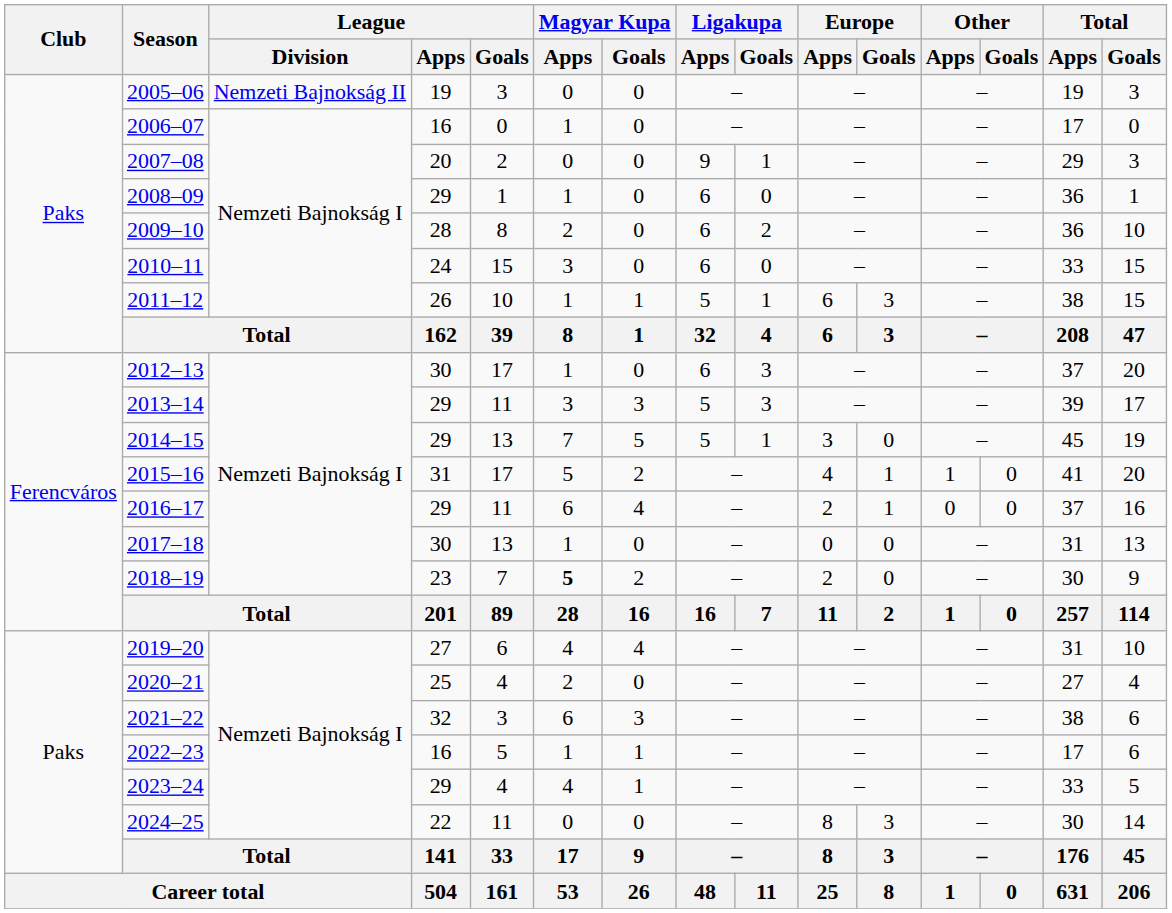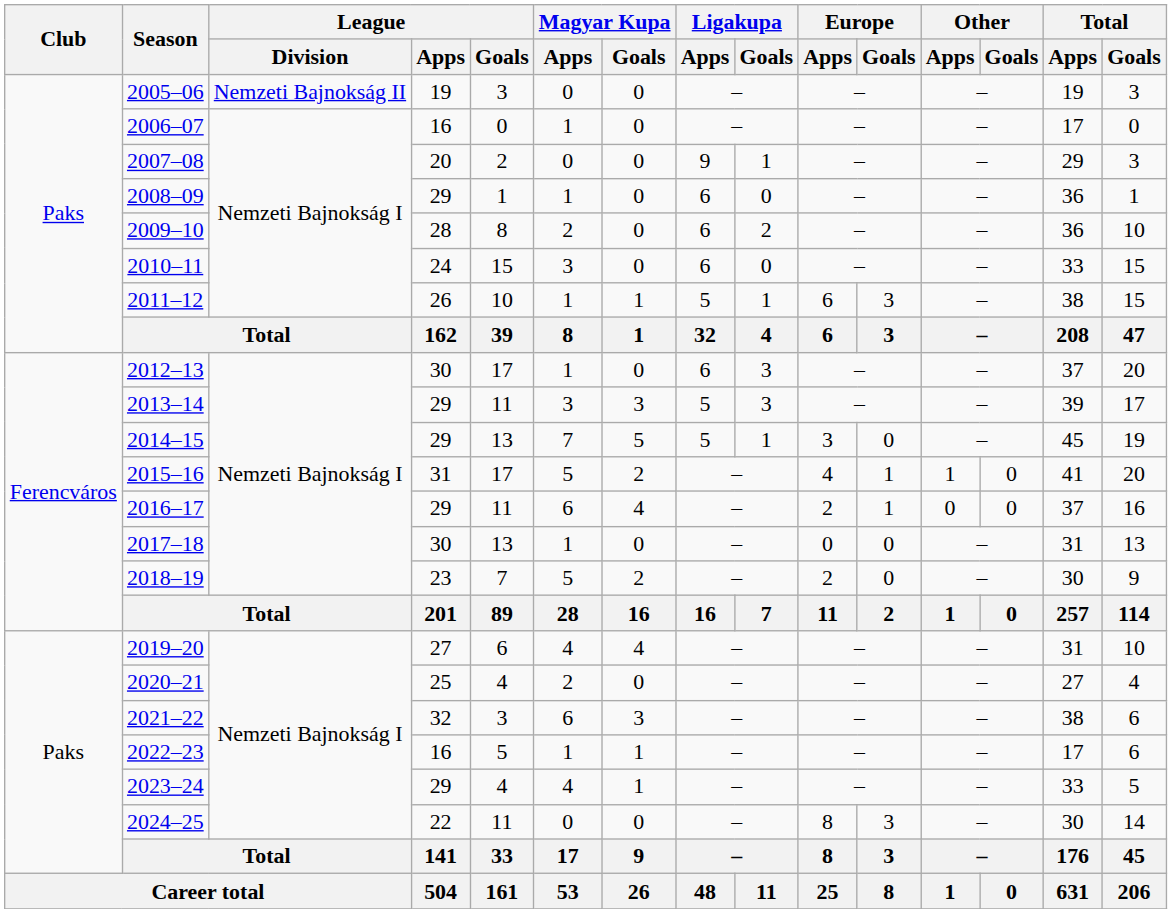2018–19 | Magyar Kupa / Apps: bold -> normal
